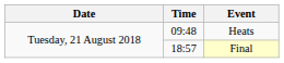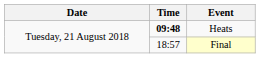Heats | Time: normal -> bold
